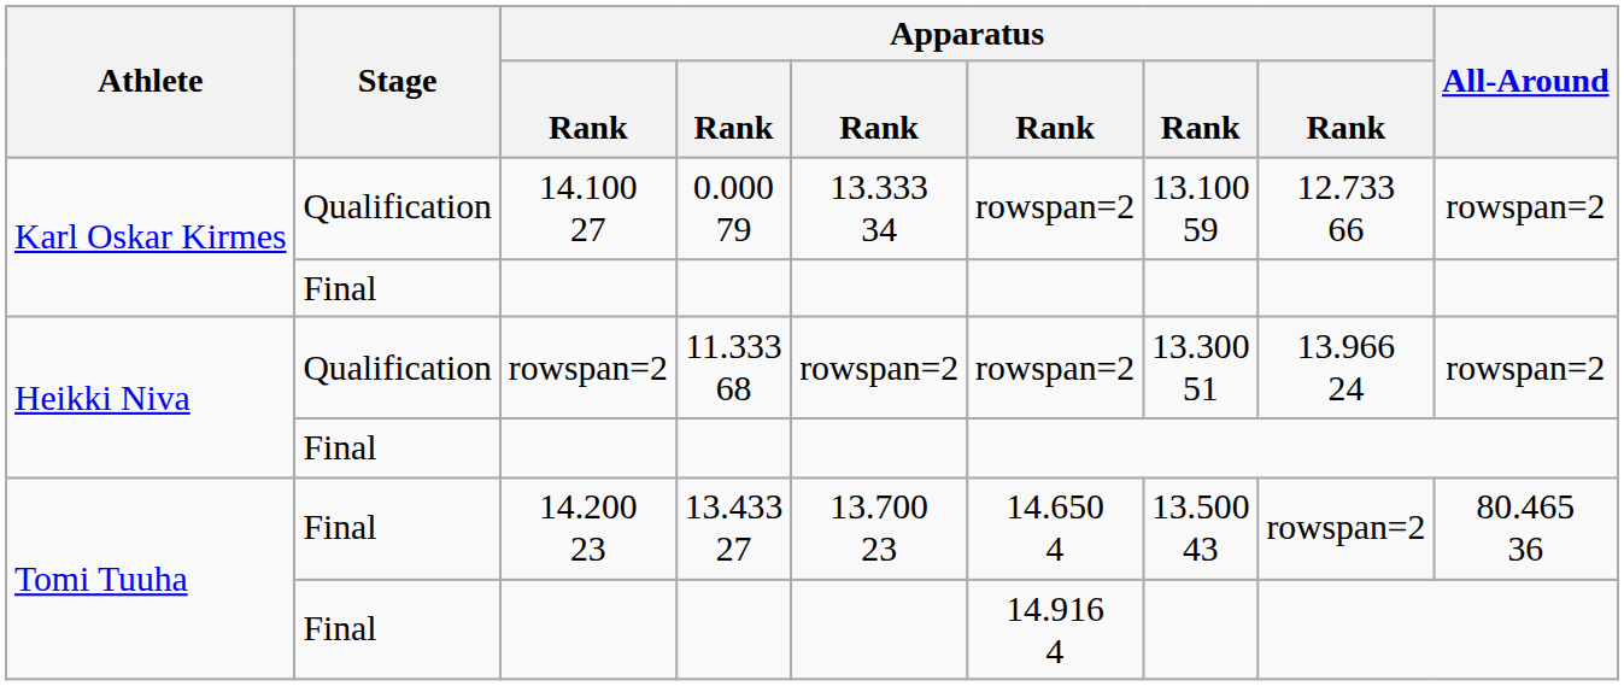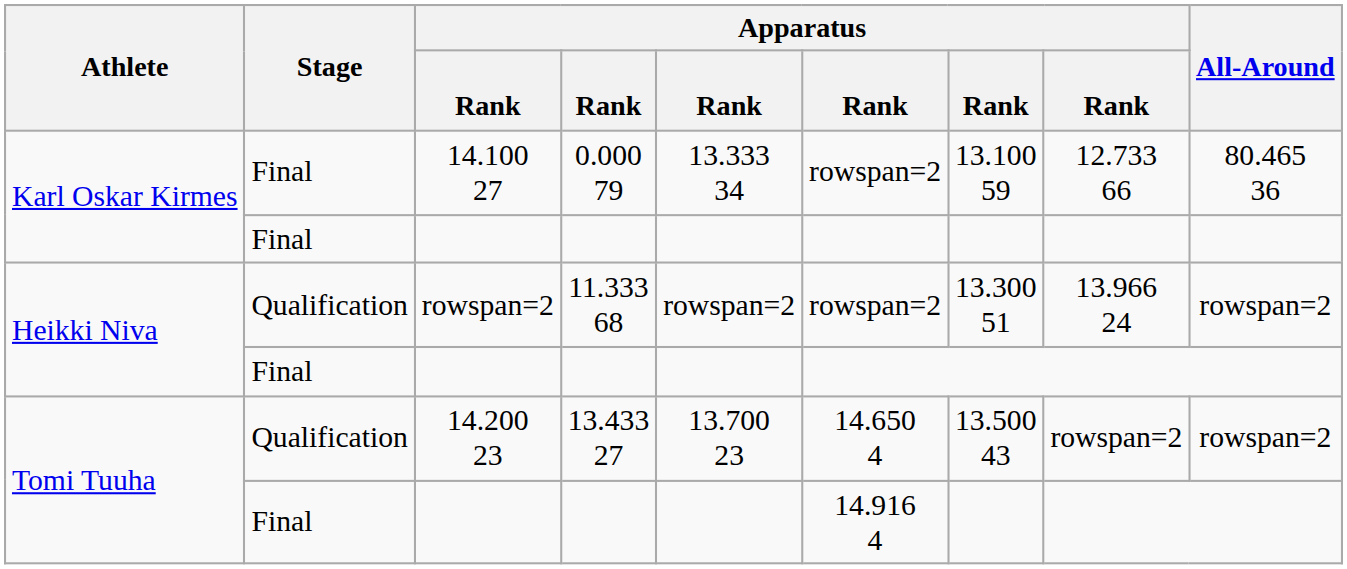14.100 27 | Stage: Qualification -> Final
14.100 27 | All-Around: rowspan=2 -> 80.465 36
14.200 23 | Stage: Final -> Qualification
14.200 23 | All-Around: 80.465 36 -> rowspan=2
